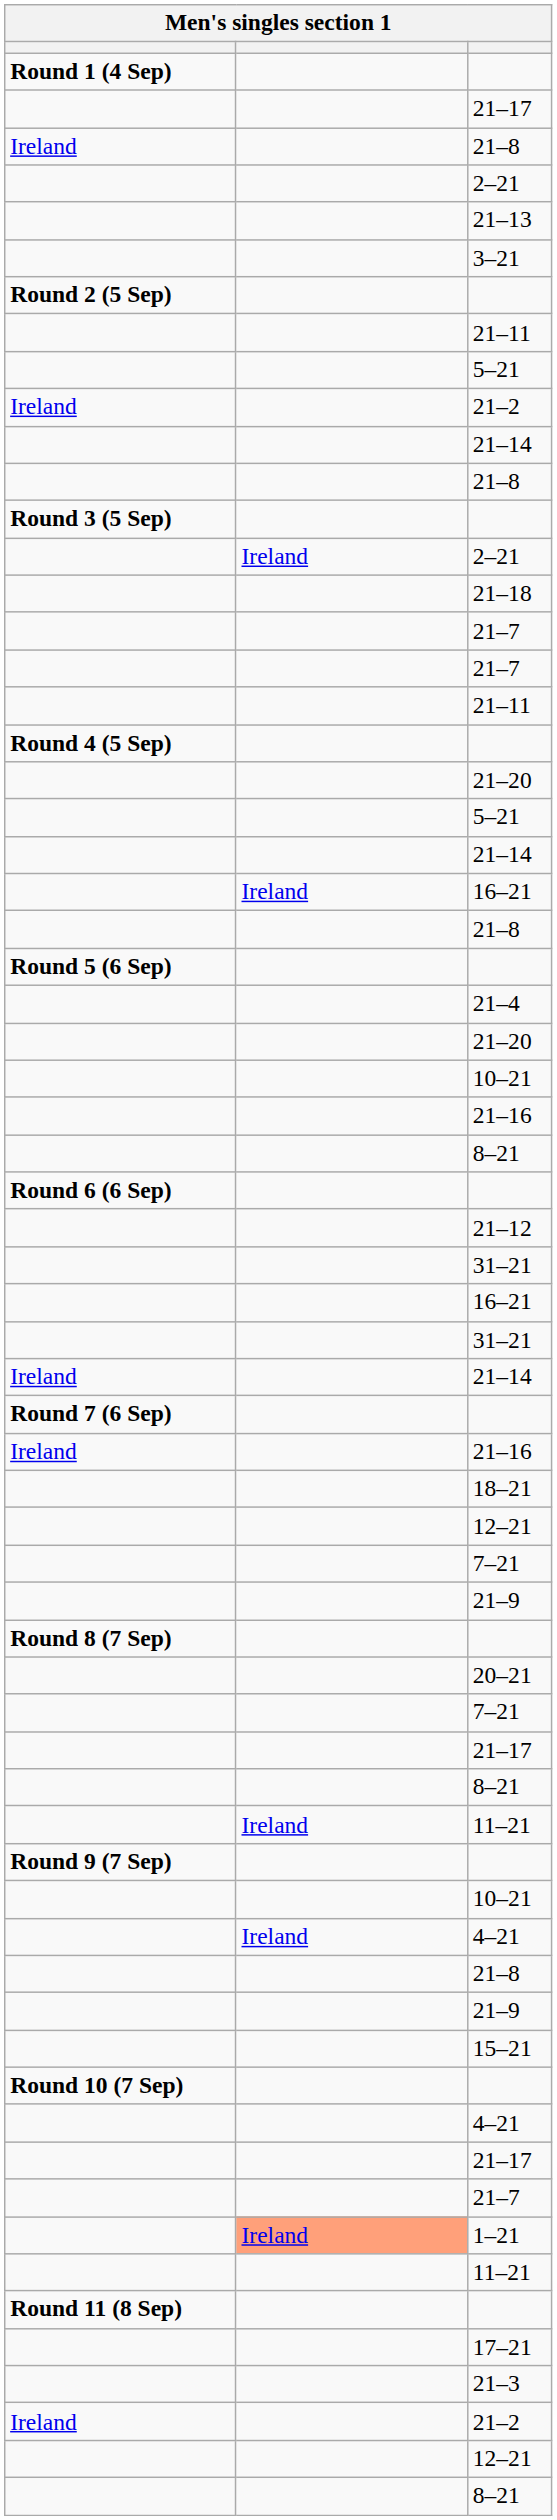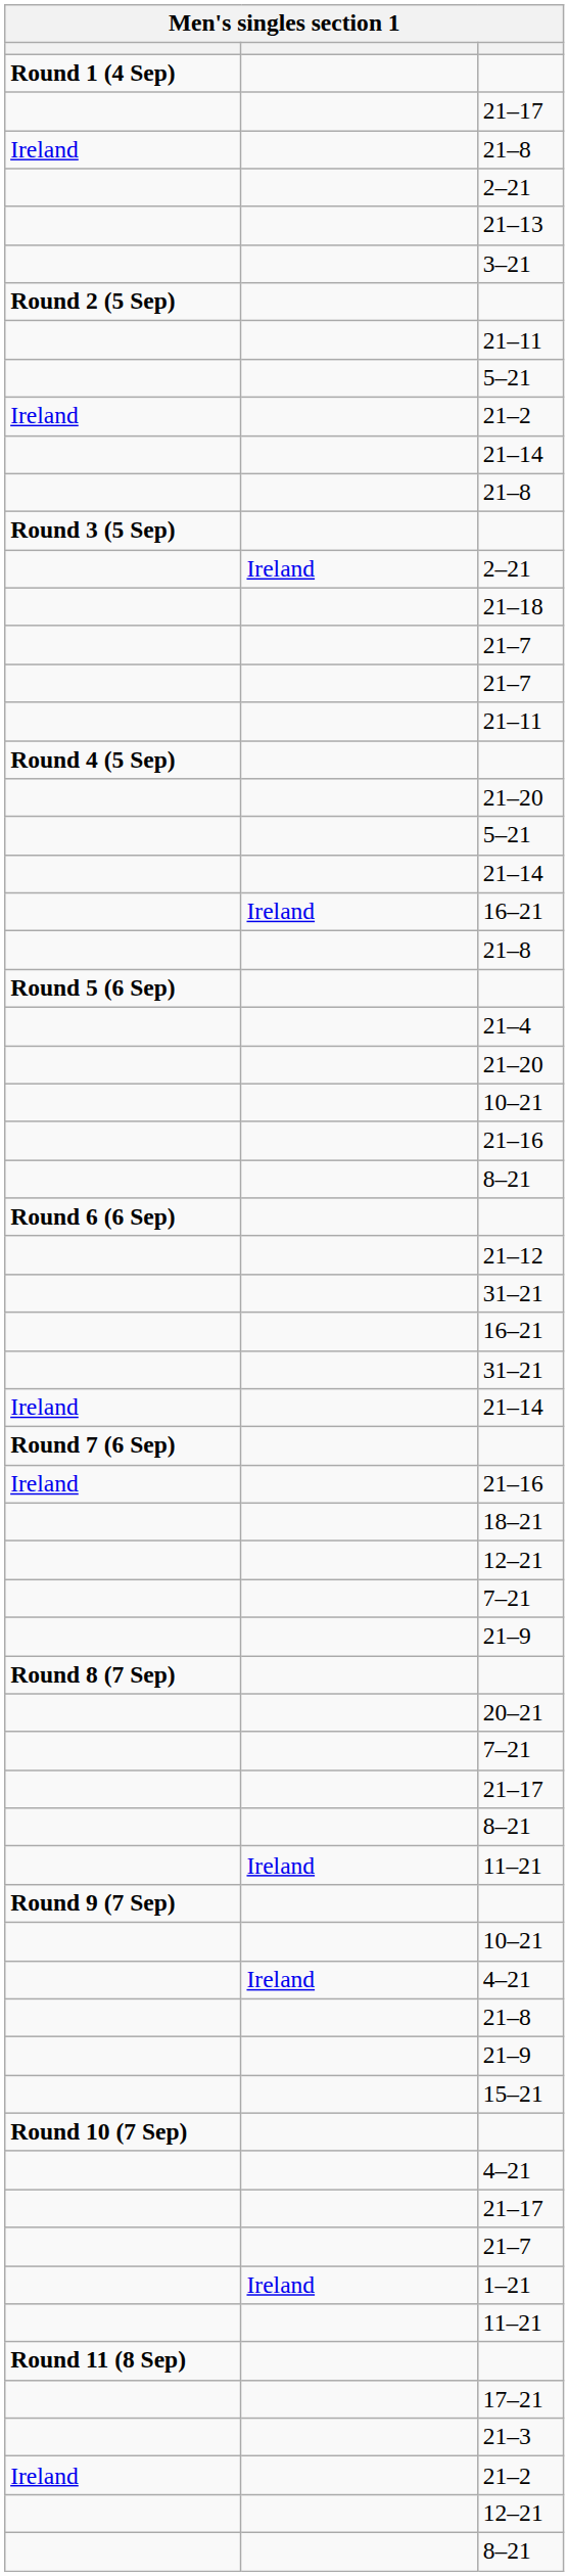1–21 | column 2: lightsalmon background -> no background
